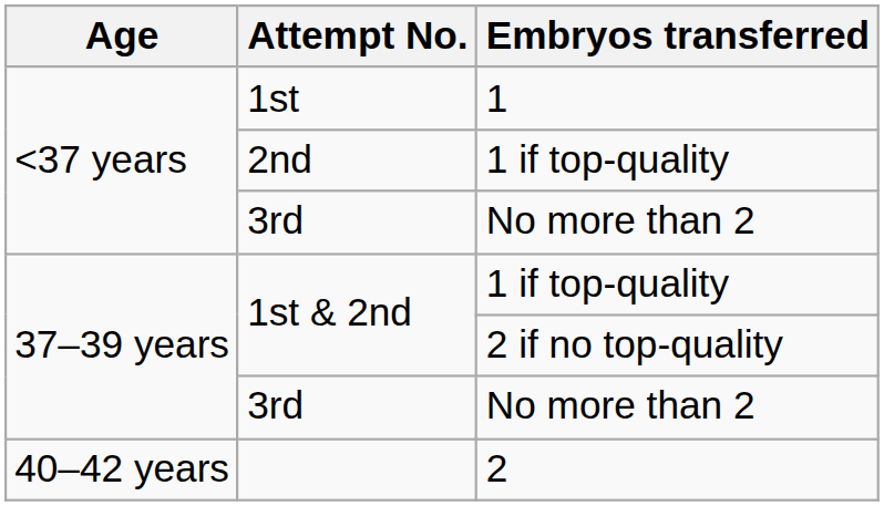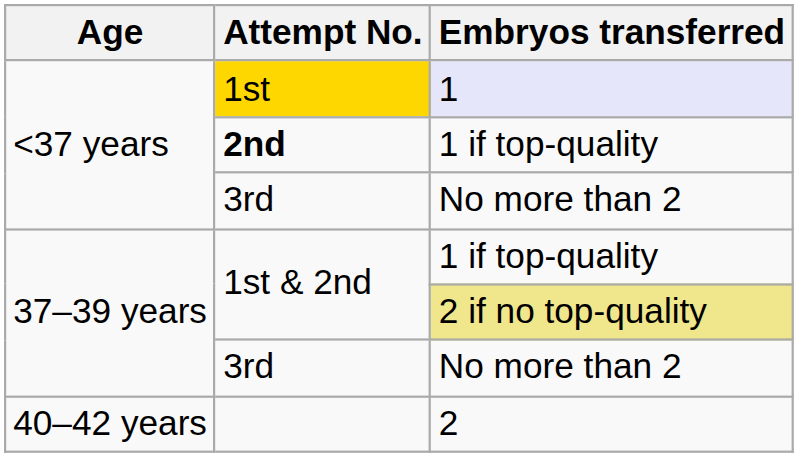1st | Attempt No.: no background -> gold background
1st | Embryos transferred: no background -> lavender background
2nd | Attempt No.: normal -> bold
1st & 2nd / 2 if no top-quality | Embryos transferred: no background -> khaki background
